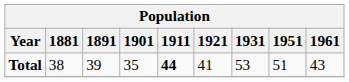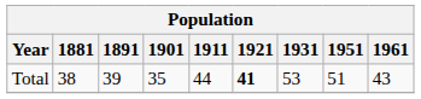row 3 | Year: bold -> normal
row 3 | 1911: bold -> normal
row 3 | 1921: normal -> bold
